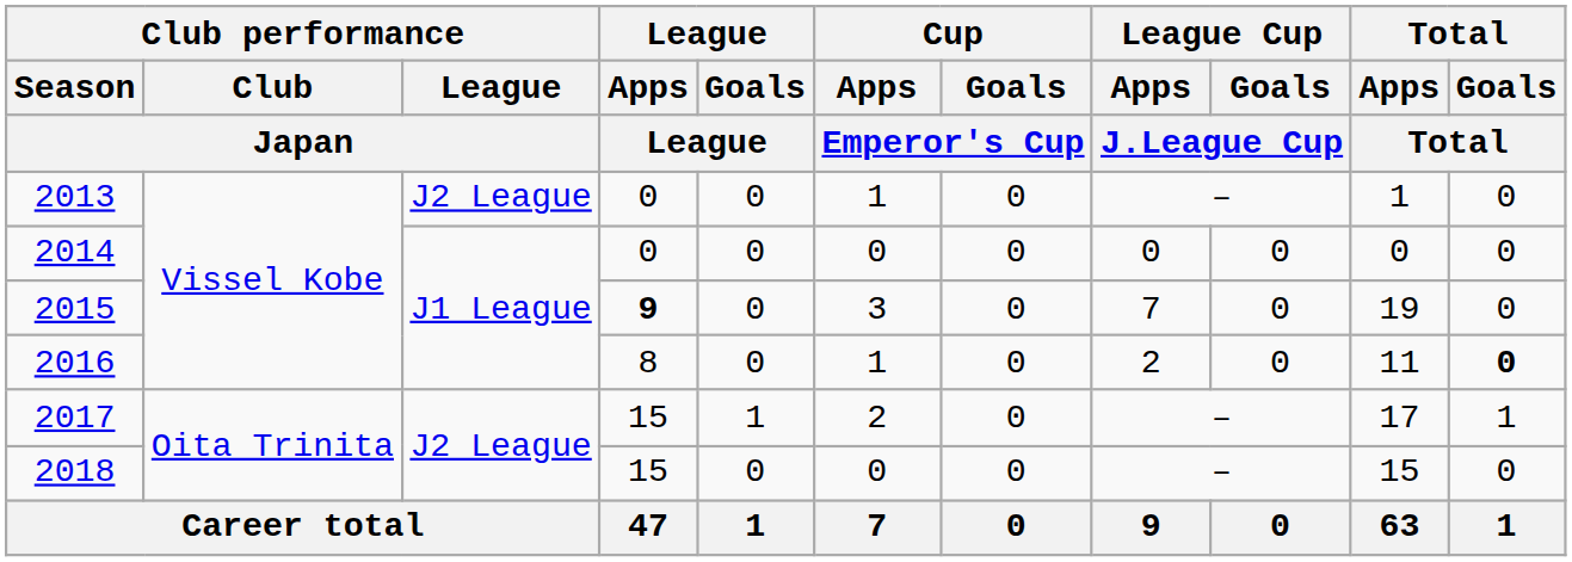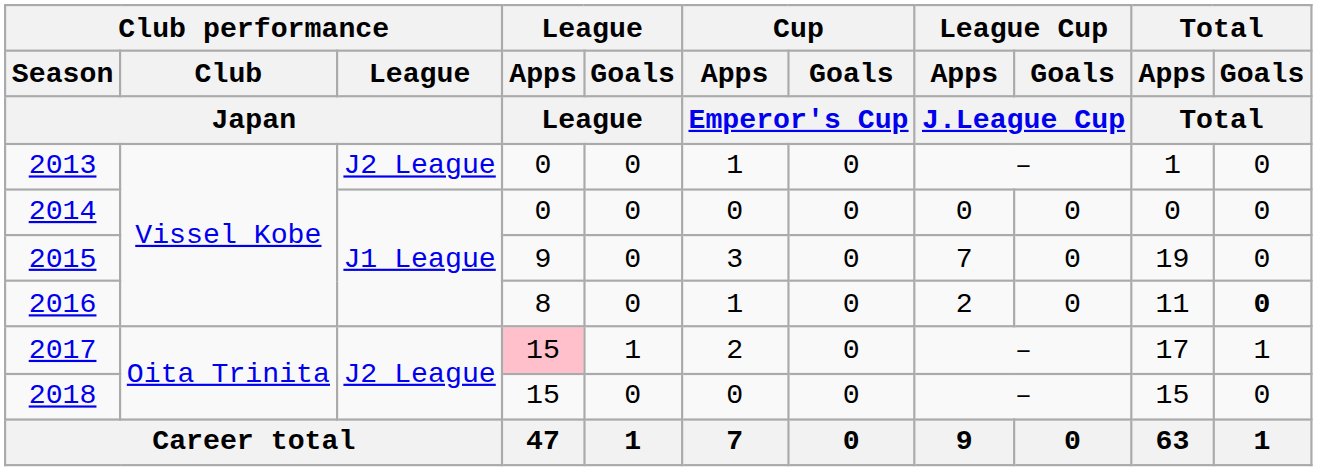2015 | League / Apps / League: bold -> normal
2017 | League / Apps / League: no background -> pink background
